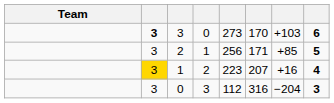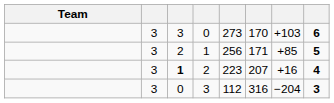row 2 | column 2: bold -> normal
row 4 | column 2: gold background -> no background
row 4 | column 3: normal -> bold
